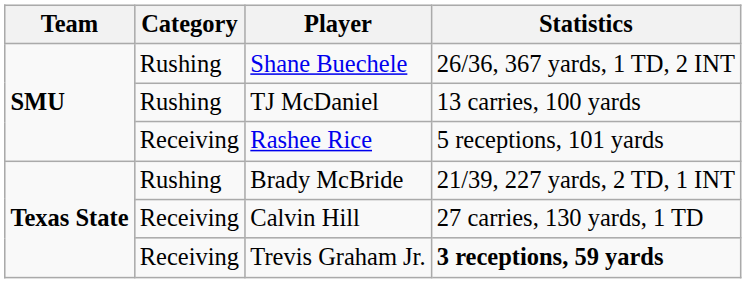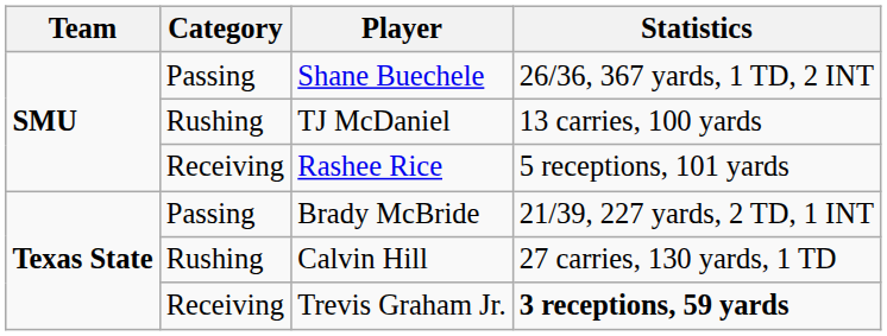Shane Buechele | Category: Rushing -> Passing
Brady McBride | Category: Rushing -> Passing
Calvin Hill | Category: Receiving -> Rushing
